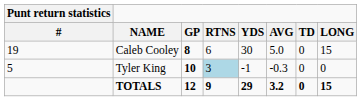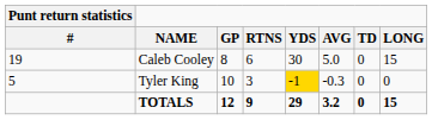Caleb Cooley | GP: bold -> normal
Tyler King | GP: bold -> normal
Tyler King | RTNS: lightblue background -> no background
Tyler King | YDS: no background -> gold background
